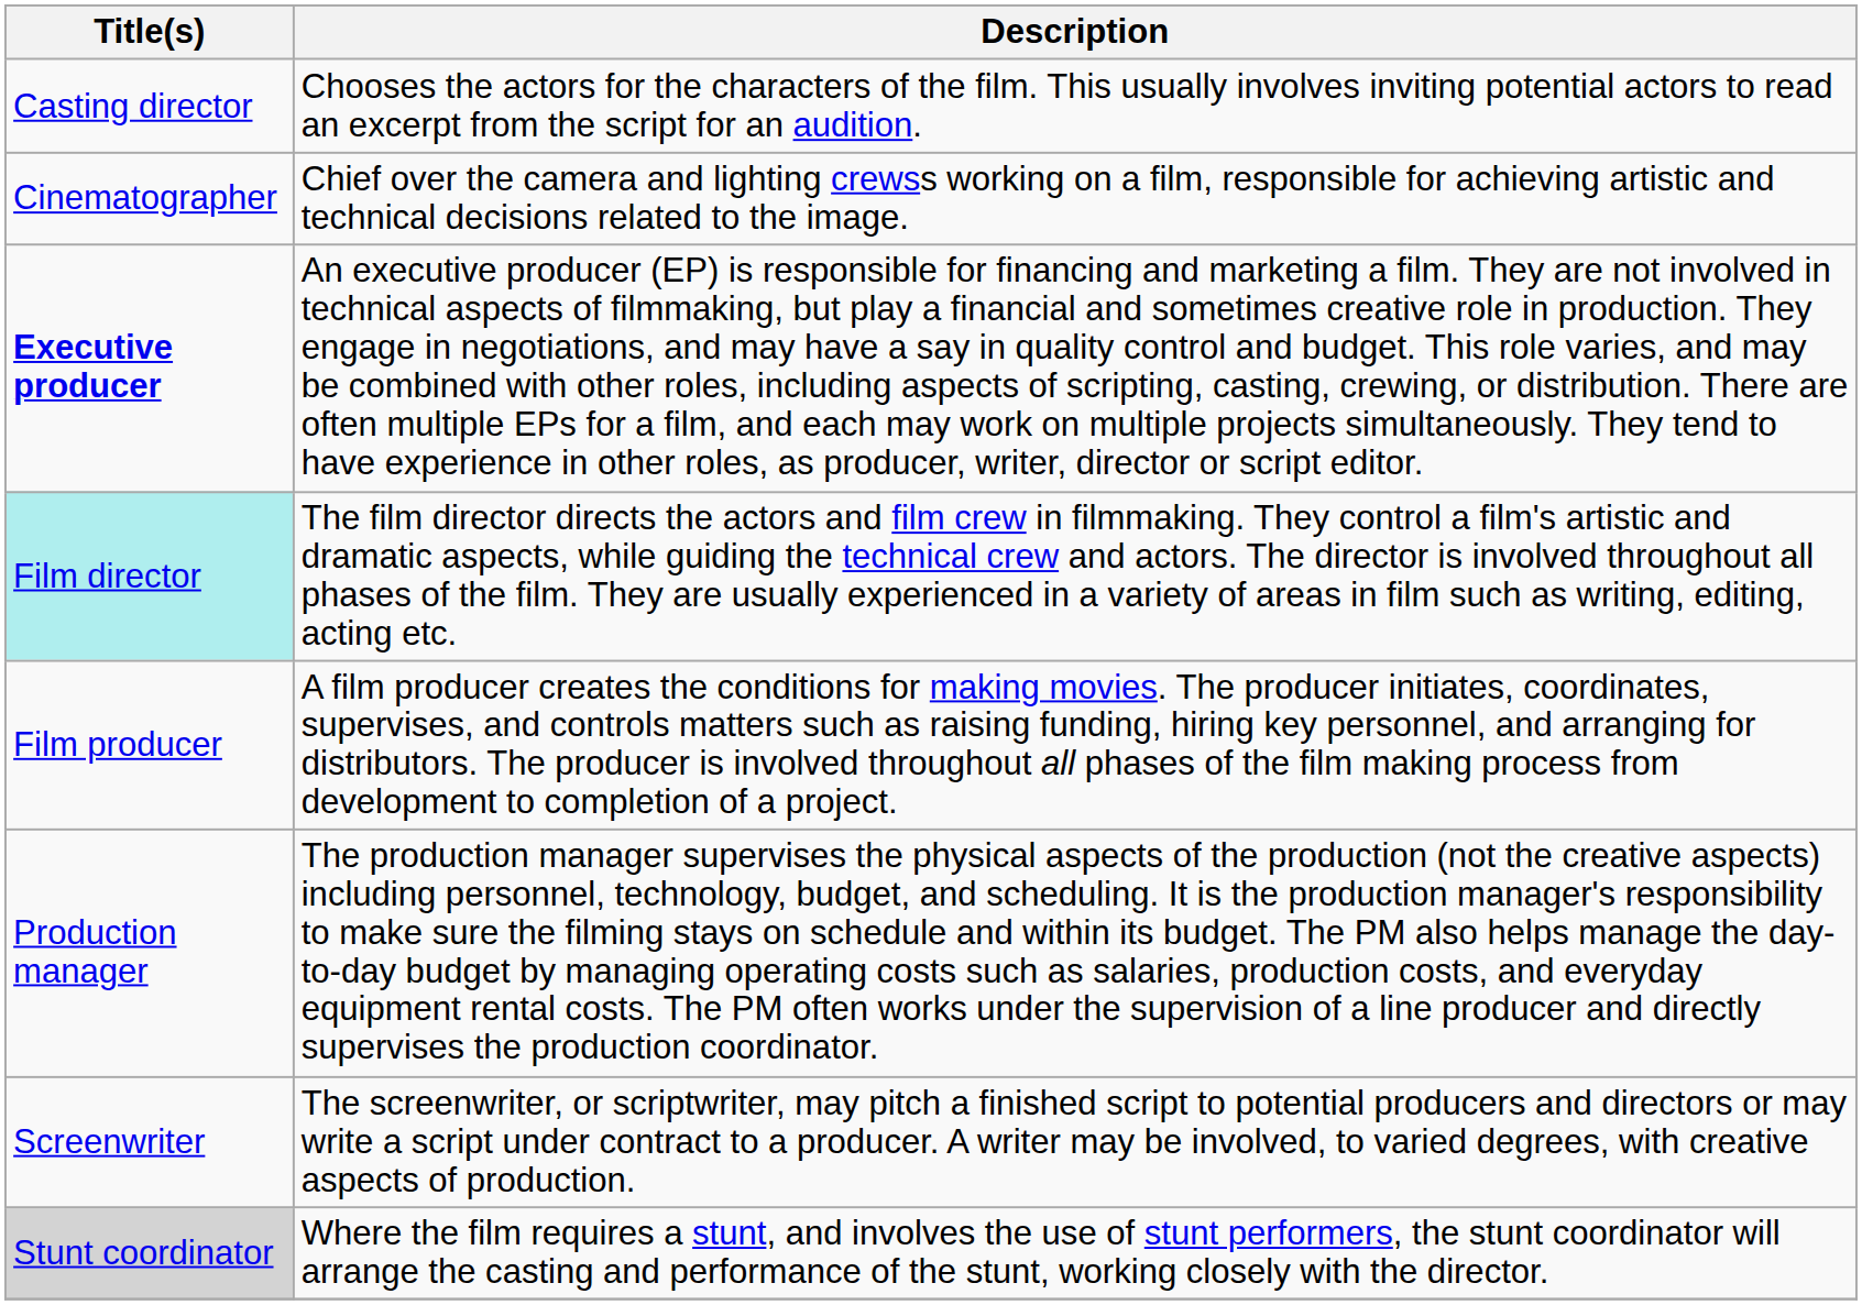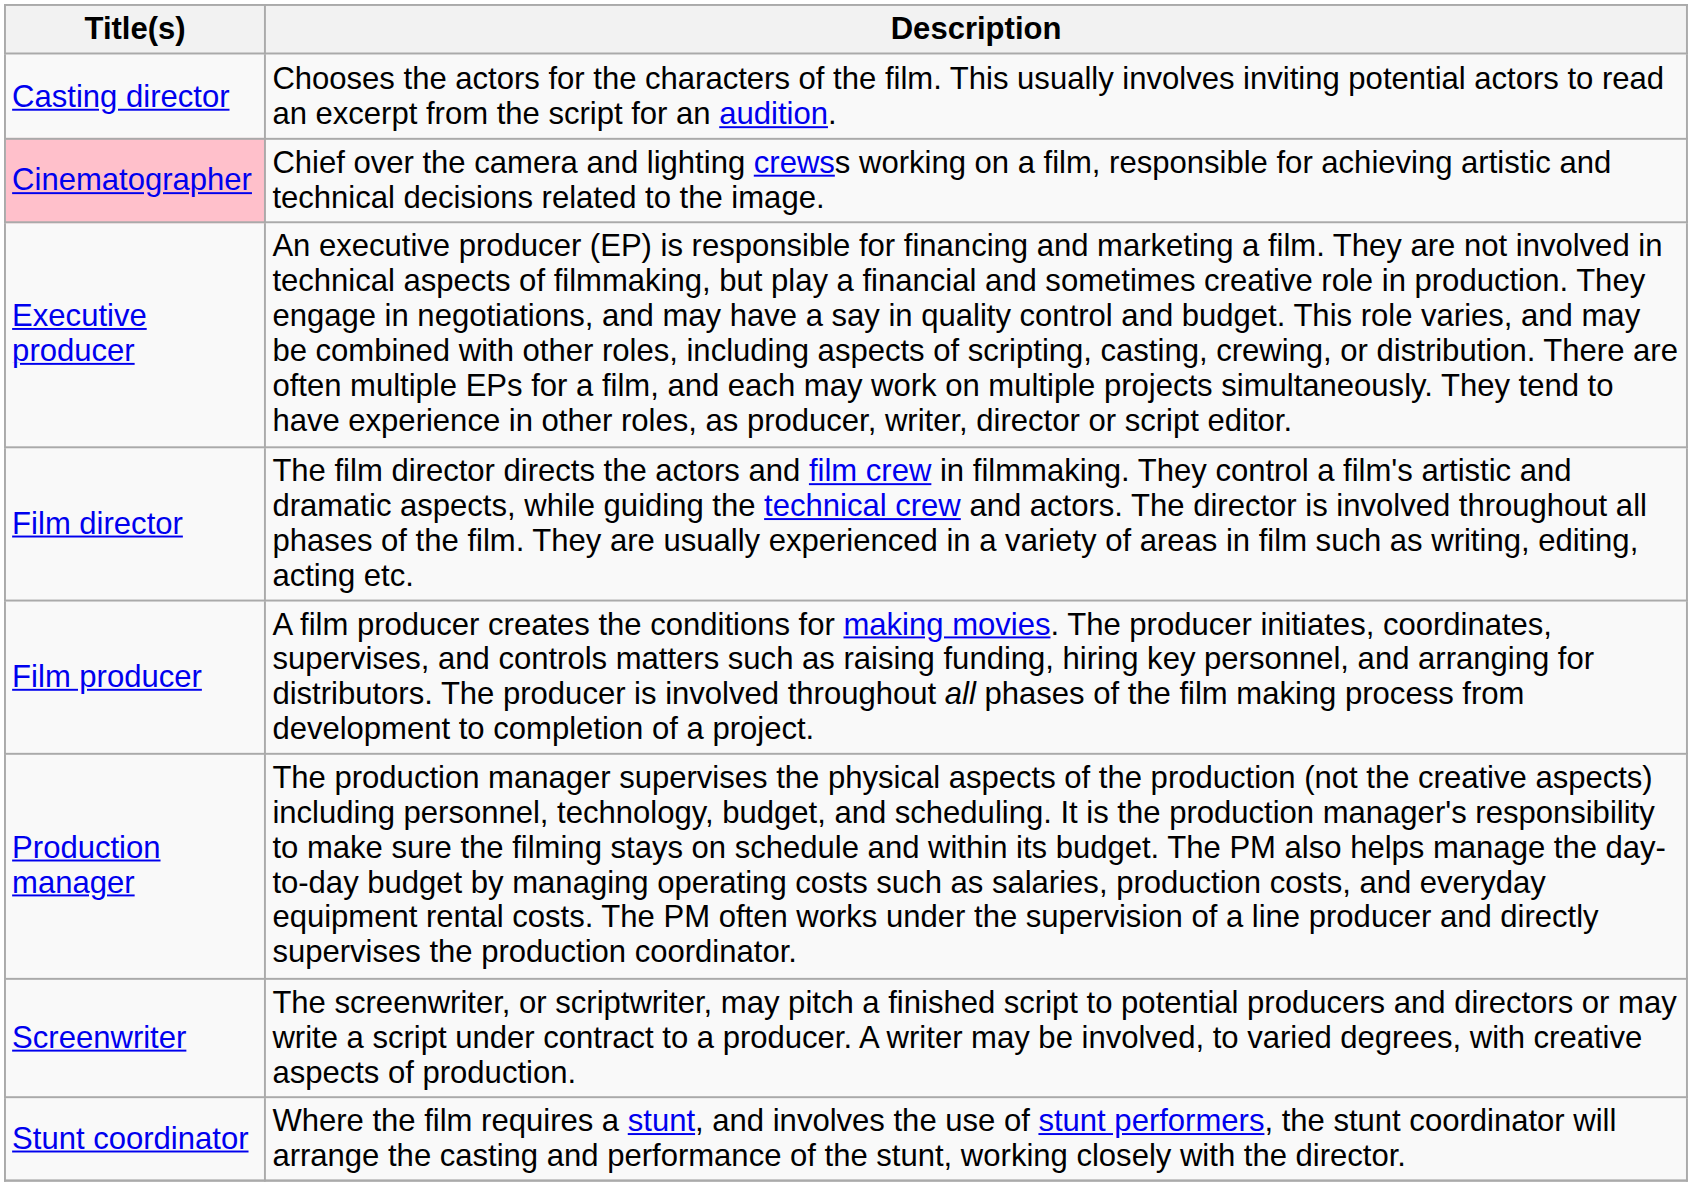Cinematographer | Title(s): no background -> pink background
Executive producer | Title(s): bold -> normal
Film director | Title(s): paleturquoise background -> no background
Stunt coordinator | Title(s): lightgrey background -> no background
